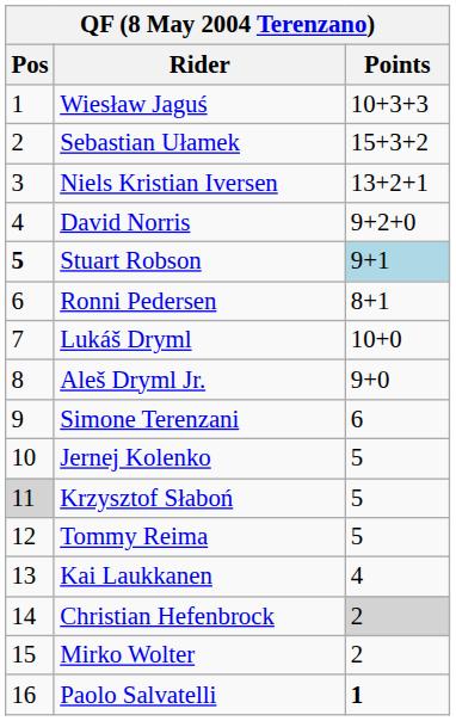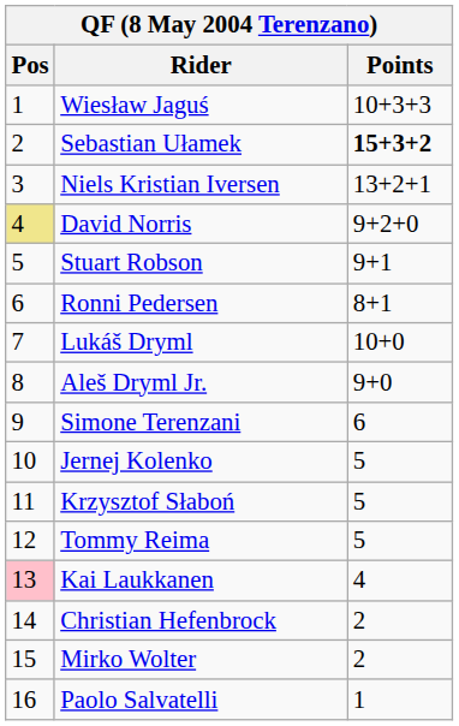Sebastian Ułamek | Points: normal -> bold
David Norris | Pos: no background -> khaki background
Stuart Robson | Pos: bold -> normal
Stuart Robson | Points: lightblue background -> no background
Krzysztof Słaboń | Pos: lightgrey background -> no background
Kai Laukkanen | Pos: no background -> pink background
Christian Hefenbrock | Points: lightgrey background -> no background
Paolo Salvatelli | Points: bold -> normal
